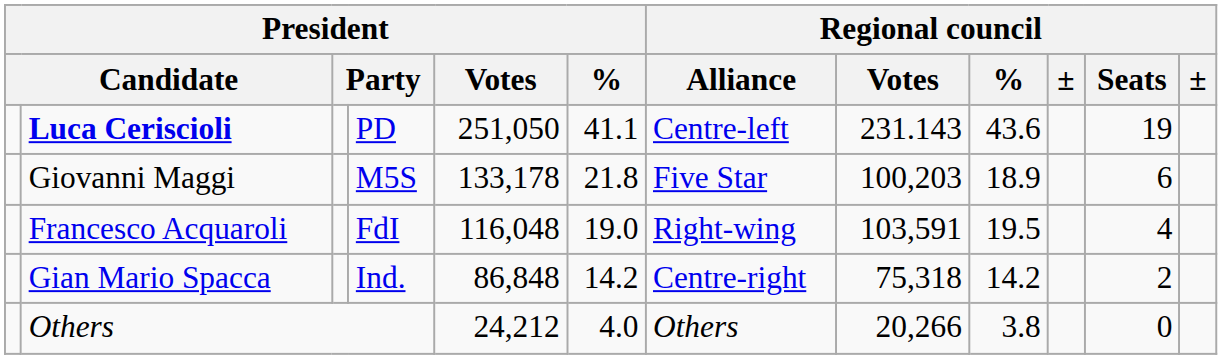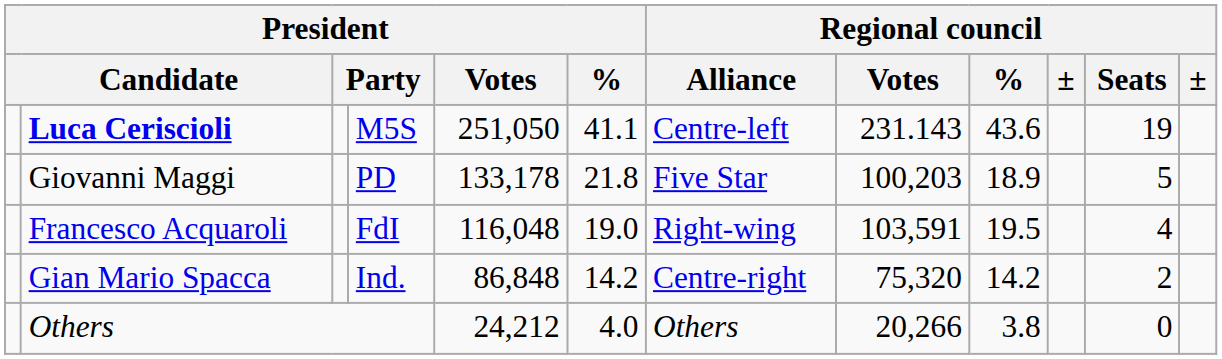Luca Ceriscioli | column 4: PD -> M5S
Giovanni Maggi | column 4: M5S -> PD
Giovanni Maggi | Regional council / Seats: 6 -> 5
Gian Mario Spacca | Regional council / Votes: 75,318 -> 75,320
